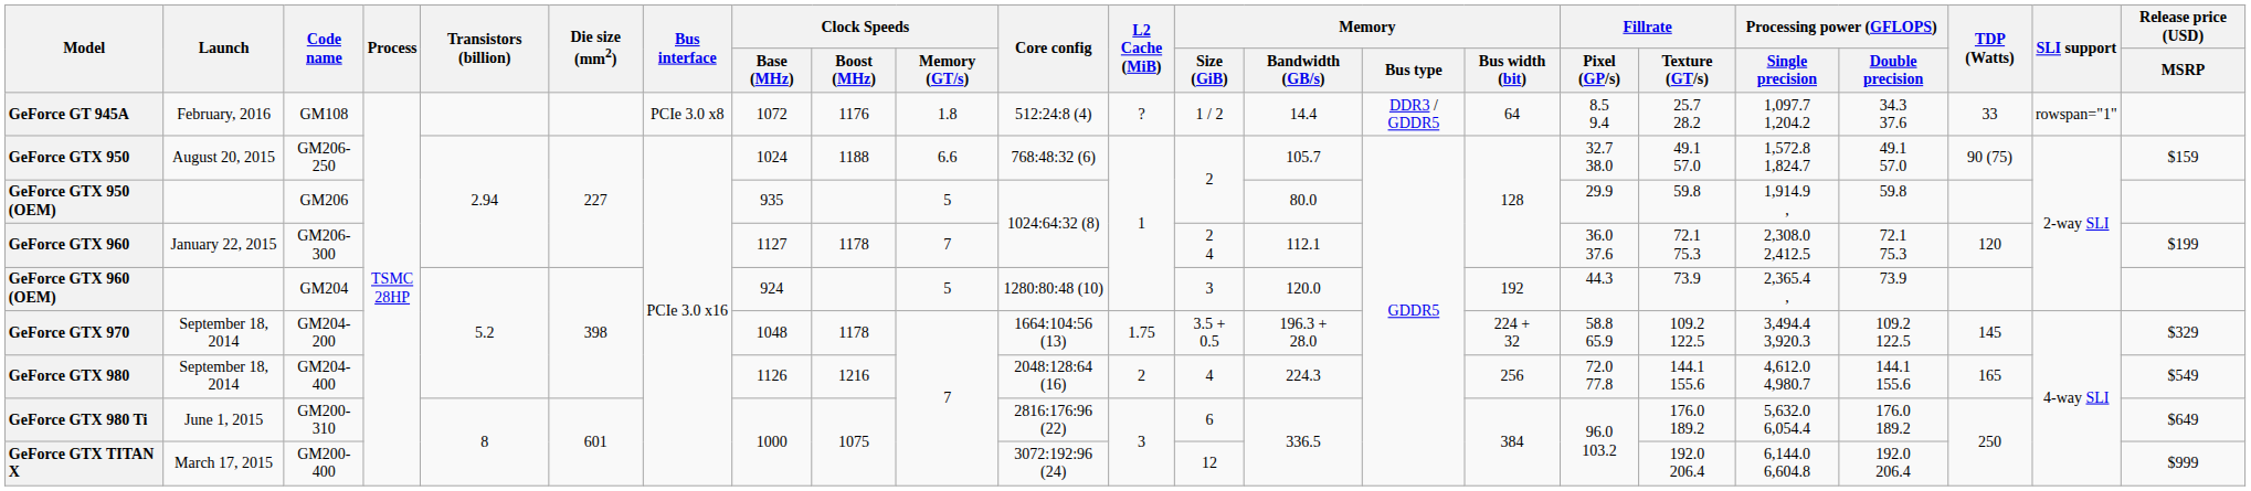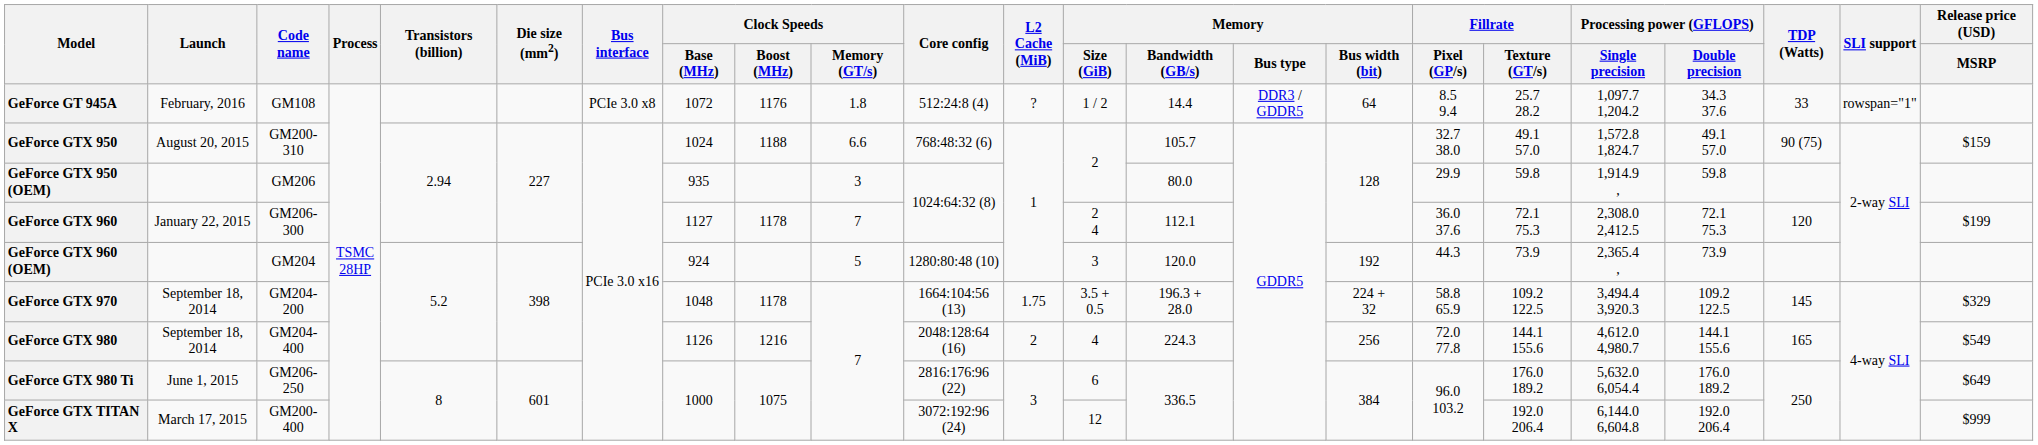GeForce GTX 950 | Code name: GM206-250 -> GM200-310
GeForce GTX 950 (OEM) | Clock Speeds / Memory (GT/s): 5 -> 3
GeForce GTX 980 Ti | Code name: GM200-310 -> GM206-250
